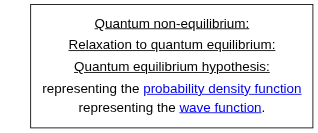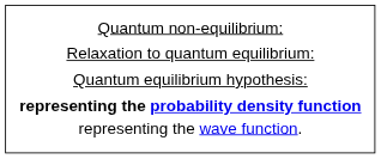row 4 | column 1: normal -> bold
